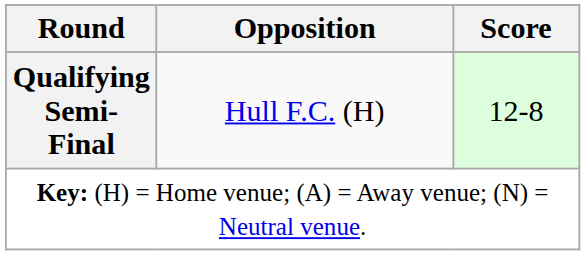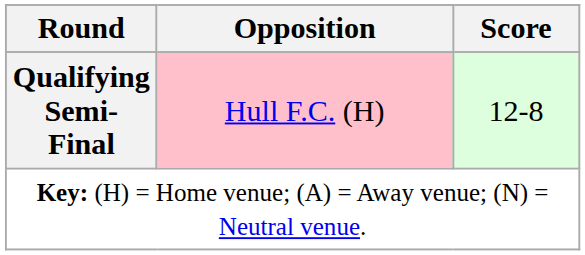Qualifying Semi-Final | Opposition: no background -> pink background
